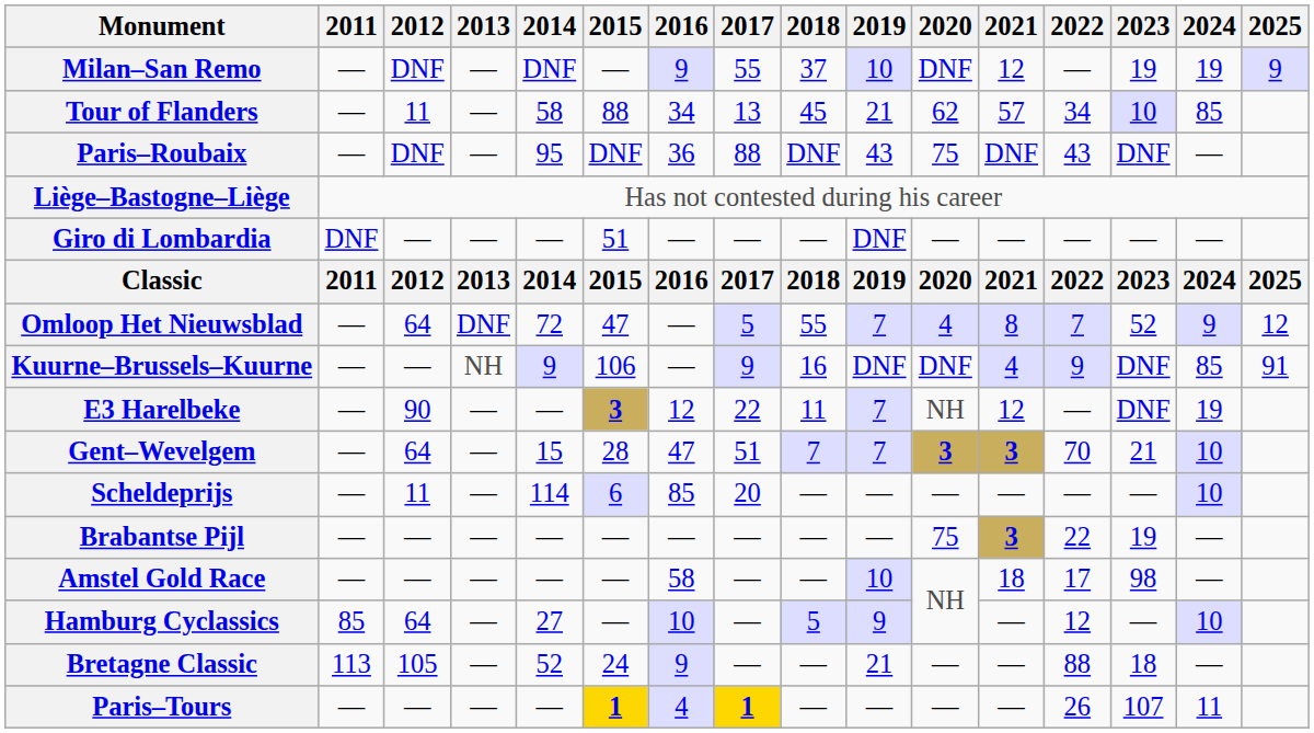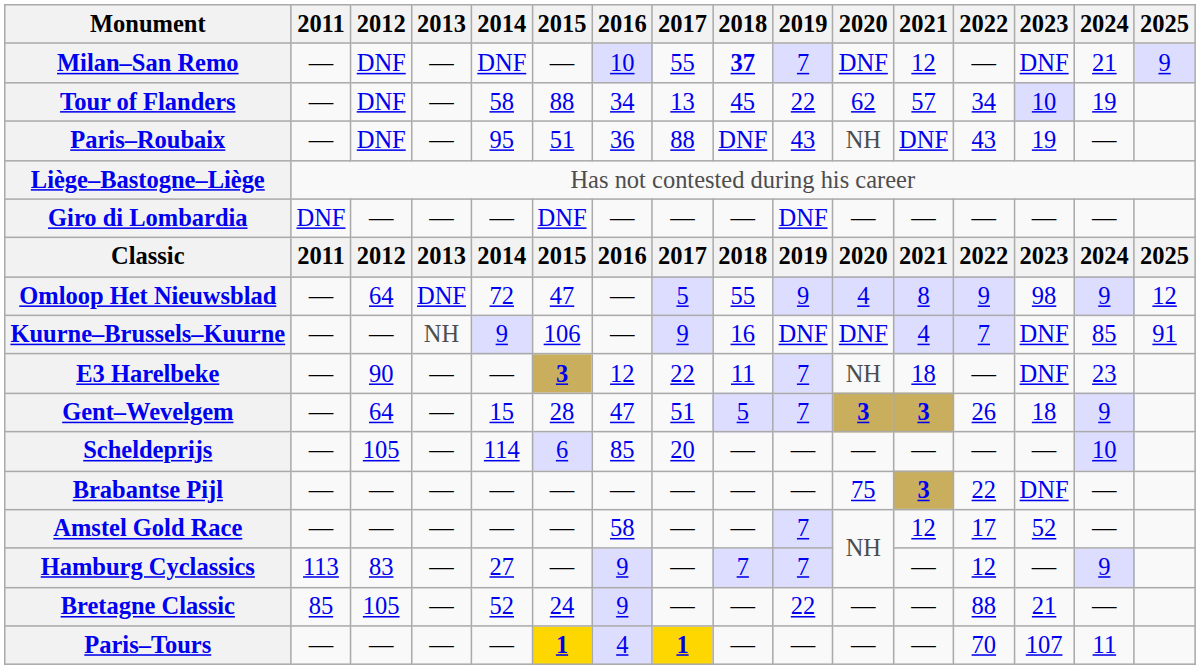Milan–San Remo | 2016: 9 -> 10
Milan–San Remo | 2018: normal -> bold
Milan–San Remo | 2019: 10 -> 7
Milan–San Remo | 2023: 19 -> DNF
Milan–San Remo | 2024: 19 -> 21
Tour of Flanders | 2012: 11 -> DNF
Tour of Flanders | 2019: 21 -> 22
Tour of Flanders | 2024: 85 -> 19
Paris–Roubaix | 2015: DNF -> 51
Paris–Roubaix | 2020: 75 -> NH
Paris–Roubaix | 2023: DNF -> 19
Giro di Lombardia | 2015: 51 -> DNF
Omloop Het Nieuwsblad | 2019: 7 -> 9
Omloop Het Nieuwsblad | 2022: 7 -> 9
Omloop Het Nieuwsblad | 2023: 52 -> 98
Kuurne–Brussels–Kuurne | 2022: 9 -> 7
E3 Harelbeke | 2021: 12 -> 18
E3 Harelbeke | 2024: 19 -> 23
Gent–Wevelgem | 2018: 7 -> 5
Gent–Wevelgem | 2022: 70 -> 26
Gent–Wevelgem | 2023: 21 -> 18
Gent–Wevelgem | 2024: 10 -> 9
Scheldeprijs | 2012: 11 -> 105
Brabantse Pijl | 2023: 19 -> DNF
Amstel Gold Race | 2019: 10 -> 7
Amstel Gold Race | 2021: 18 -> 12
Amstel Gold Race | 2023: 98 -> 52
Hamburg Cyclassics | 2011: 85 -> 113
Hamburg Cyclassics | 2012: 64 -> 83
Hamburg Cyclassics | 2016: 10 -> 9
Hamburg Cyclassics | 2018: 5 -> 7
Hamburg Cyclassics | 2019: 9 -> 7
Hamburg Cyclassics | 2024: 10 -> 9
Bretagne Classic | 2011: 113 -> 85
Bretagne Classic | 2019: 21 -> 22
Bretagne Classic | 2023: 18 -> 21
Paris–Tours | 2022: 26 -> 70
